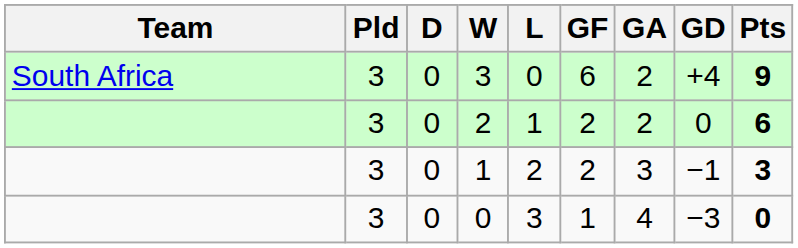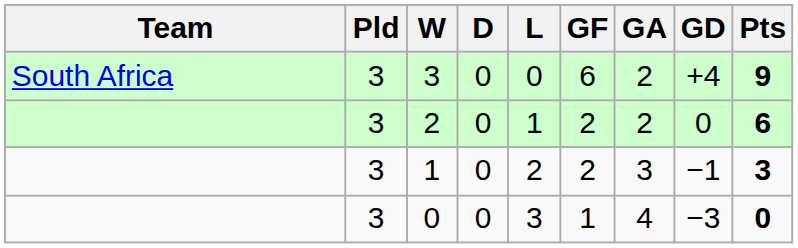columns swapped: W <-> D
